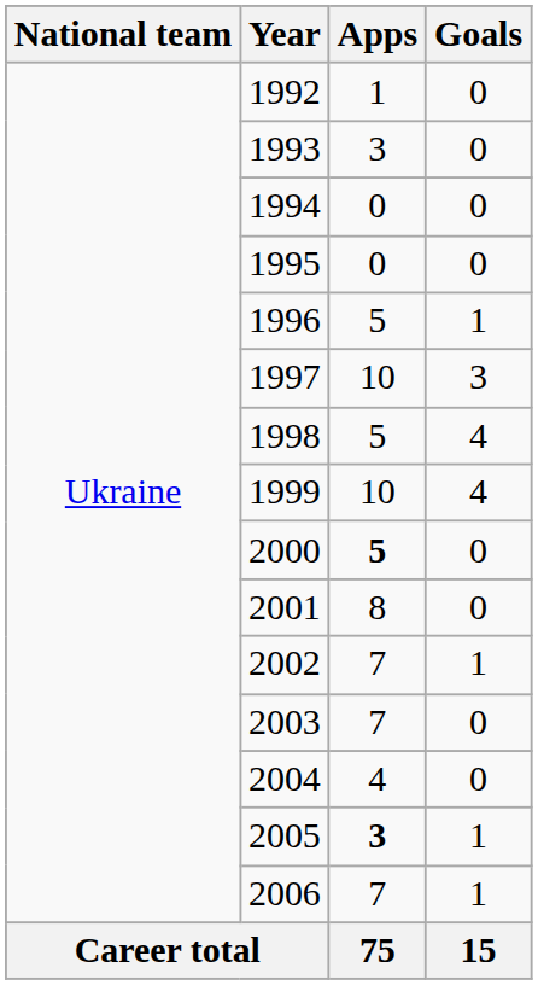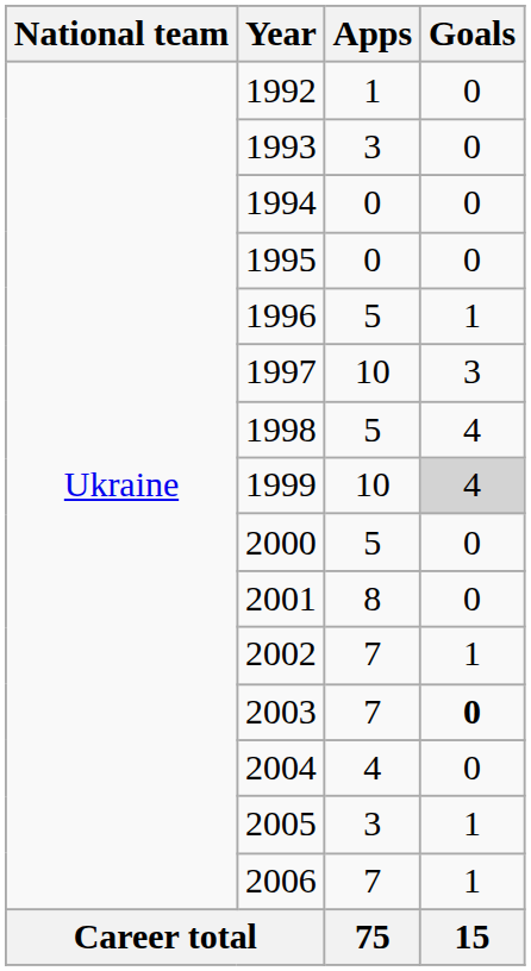1999 | Goals: no background -> lightgrey background
2000 | Apps: bold -> normal
2003 | Goals: normal -> bold
2005 | Apps: bold -> normal
